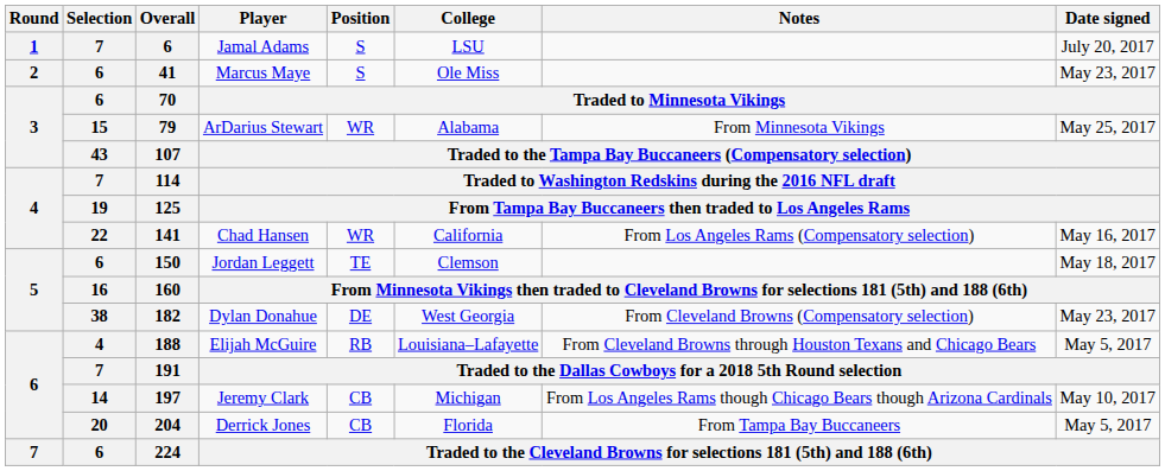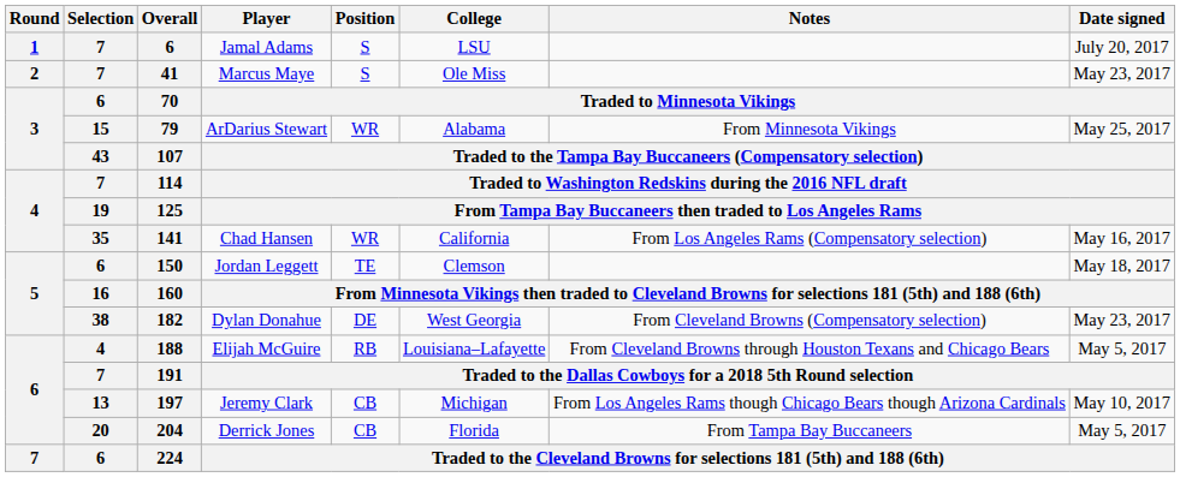Marcus Maye | Selection: 6 -> 7
Chad Hansen | Selection: 22 -> 35
Jeremy Clark | Selection: 14 -> 13
